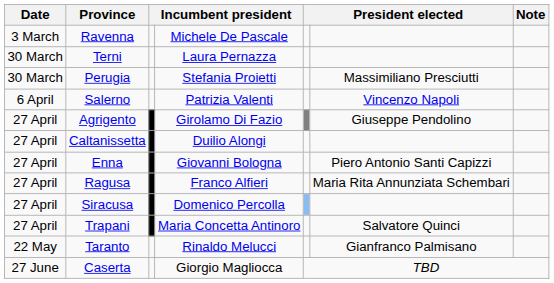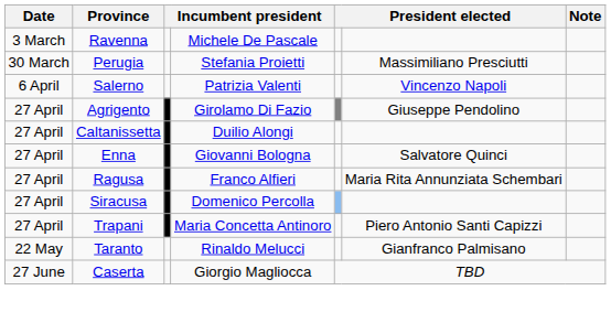- row: 30 March | Terni | Laura Pernazza
Enna | column 6: Piero Antonio Santi Capizzi -> Salvatore Quinci
Trapani | column 6: Salvatore Quinci -> Piero Antonio Santi Capizzi
